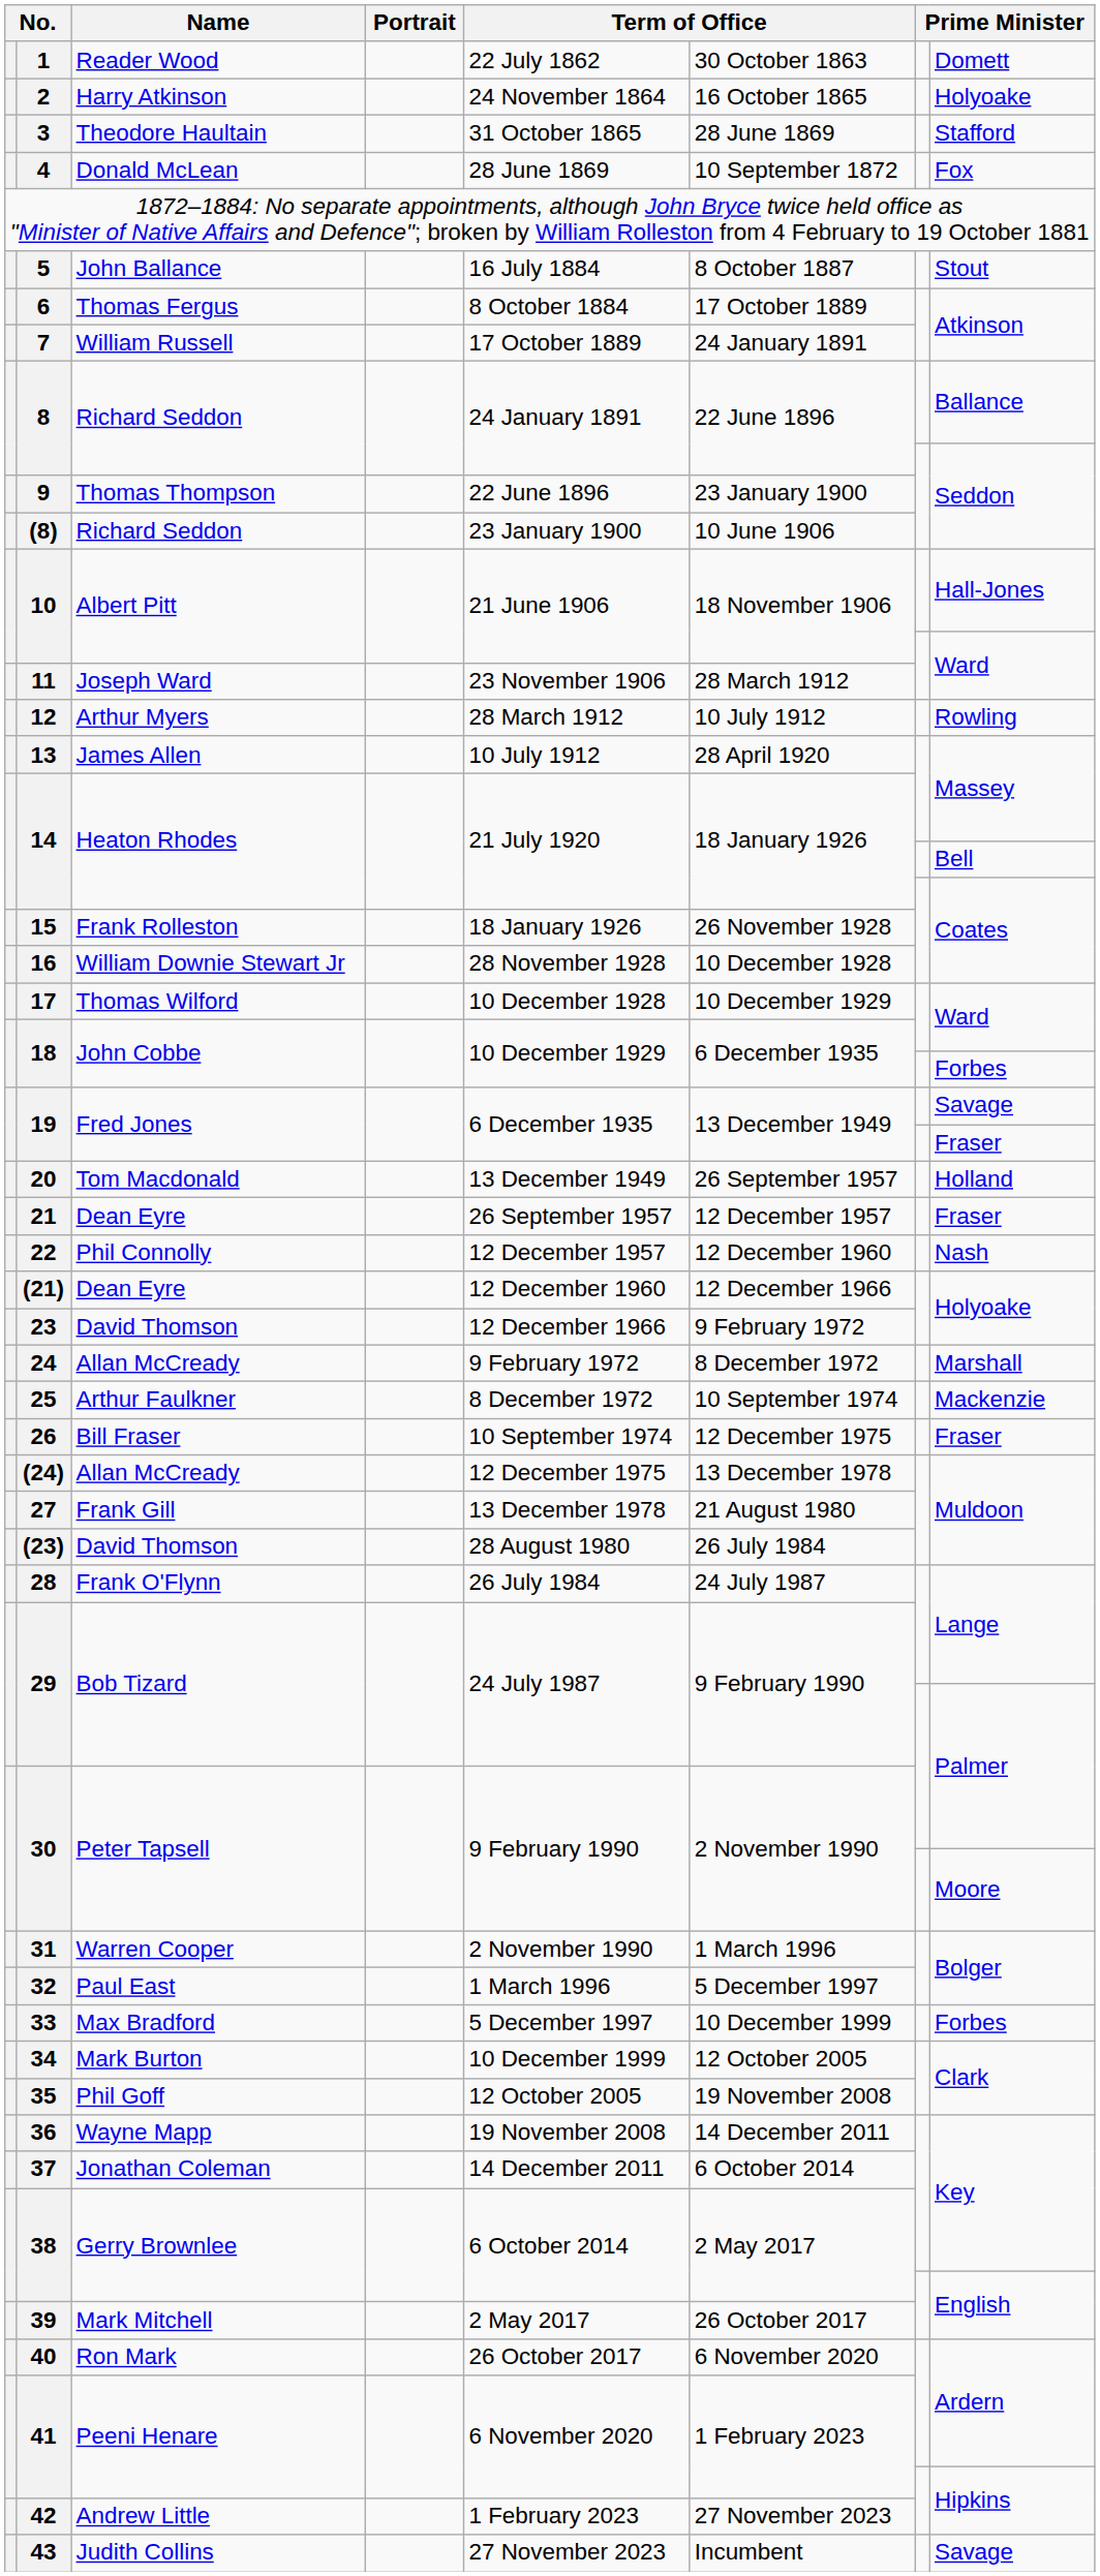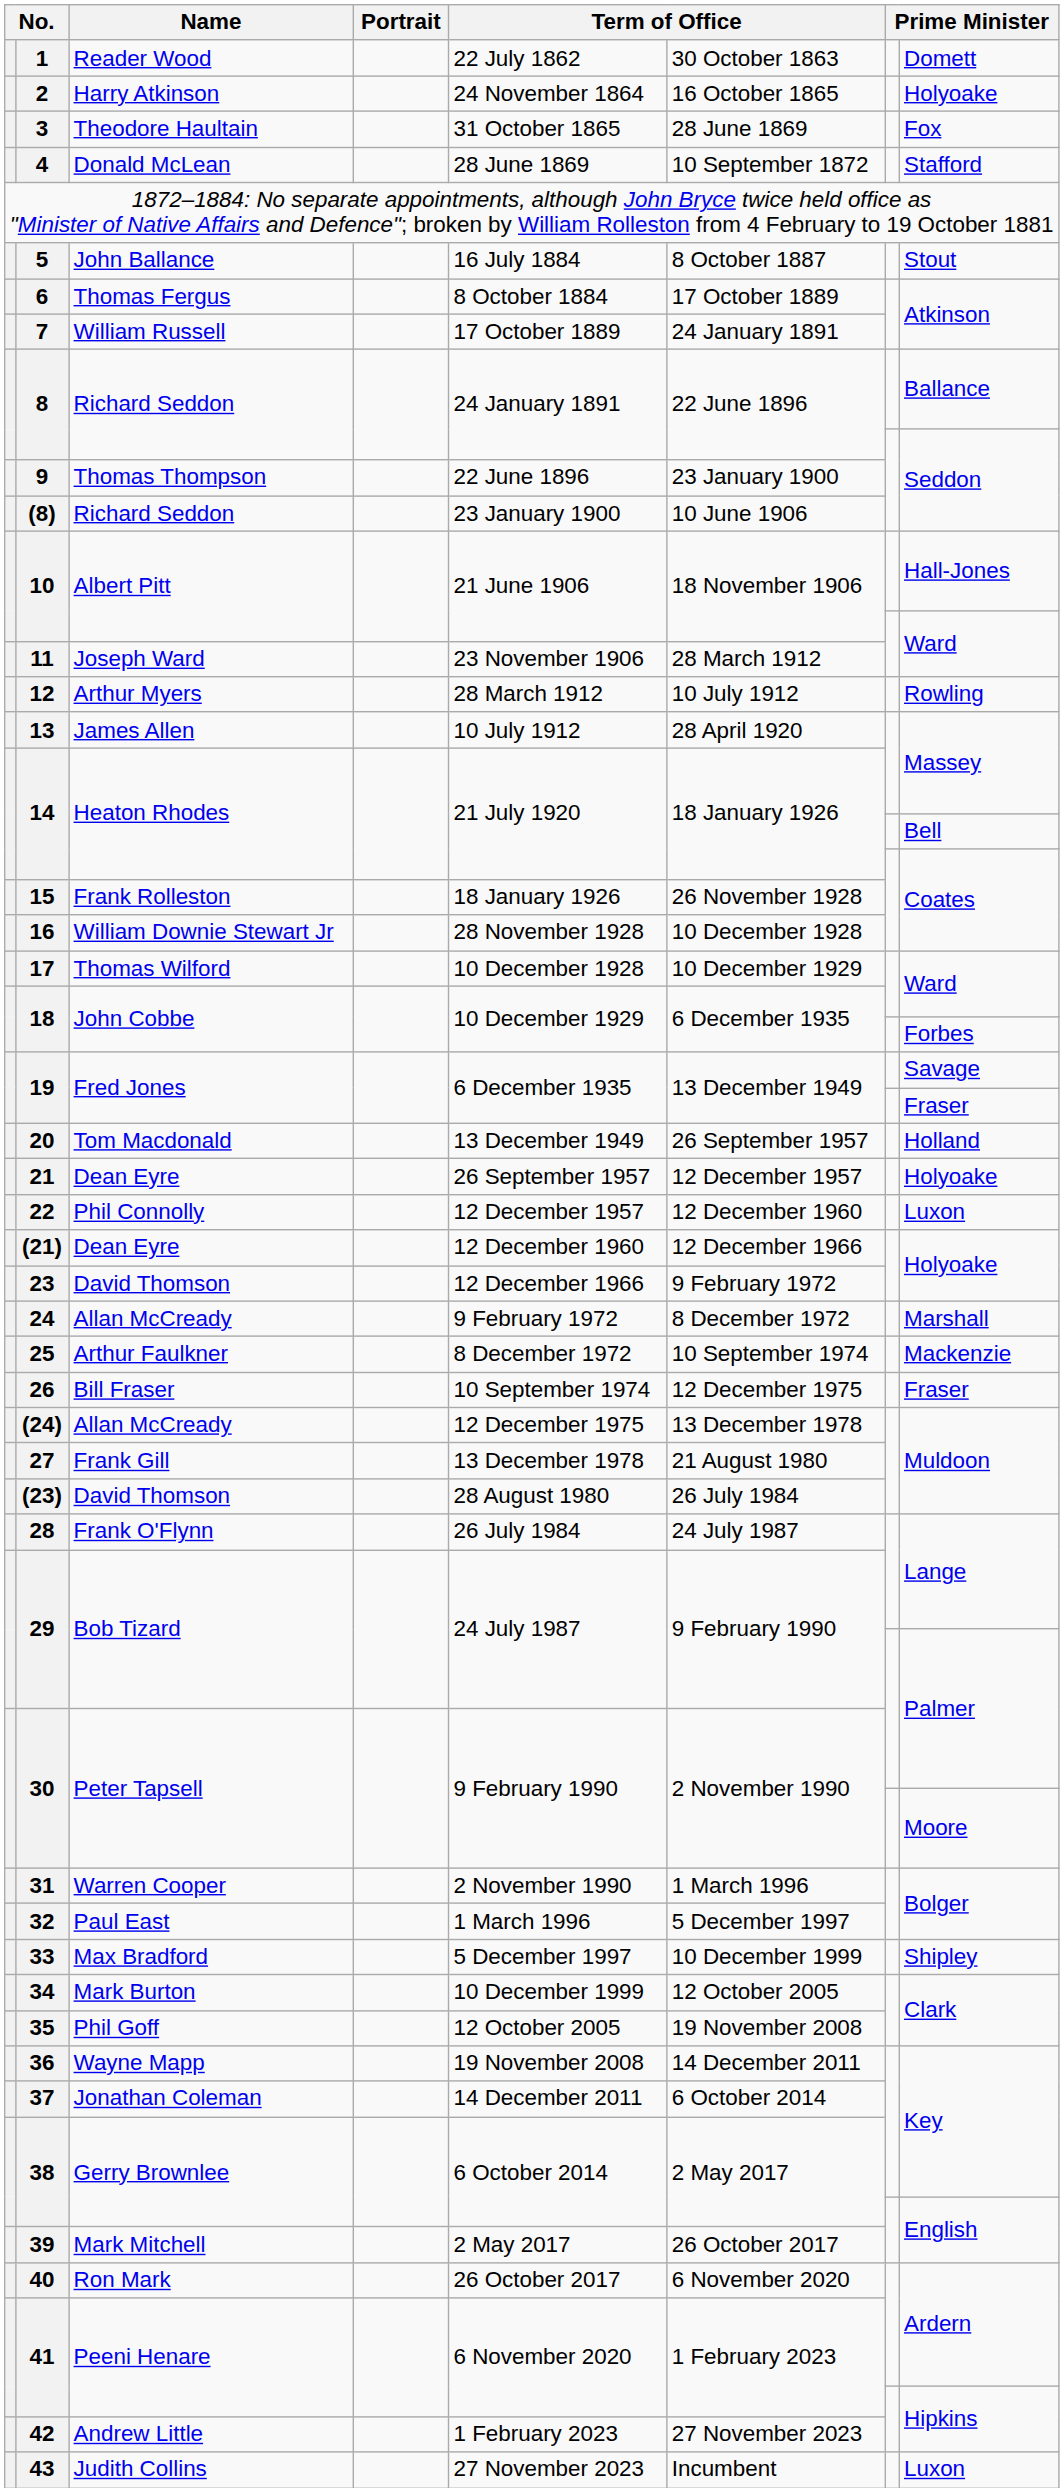3 | column 8: Stafford -> Fox
4 | column 8: Fox -> Stafford
21 | column 8: Fraser -> Holyoake
22 | column 8: Nash -> Luxon
33 | column 8: Forbes -> Shipley
43 | column 8: Savage -> Luxon
